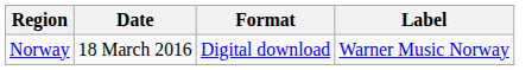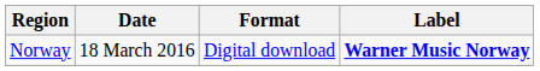Norway | Label: normal -> bold
